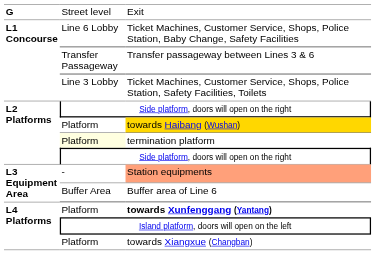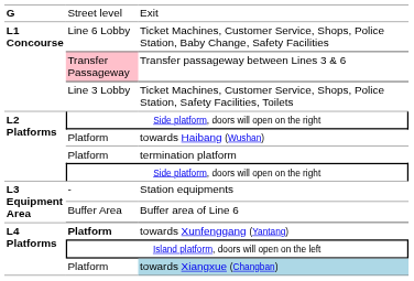Transfer passageway between Lines 3 & 6 | column 2: no background -> pink background
towards Haibang (Wushan) | column 3: gold background -> no background
termination platform | column 2: lightyellow background -> no background
Station equipments | column 3: lightsalmon background -> no background
towards Xunfenggang (Yantang) | column 2: normal -> bold
towards Xunfenggang (Yantang) | column 3: bold -> normal
towards Xiangxue (Changban) | column 3: no background -> lightblue background
